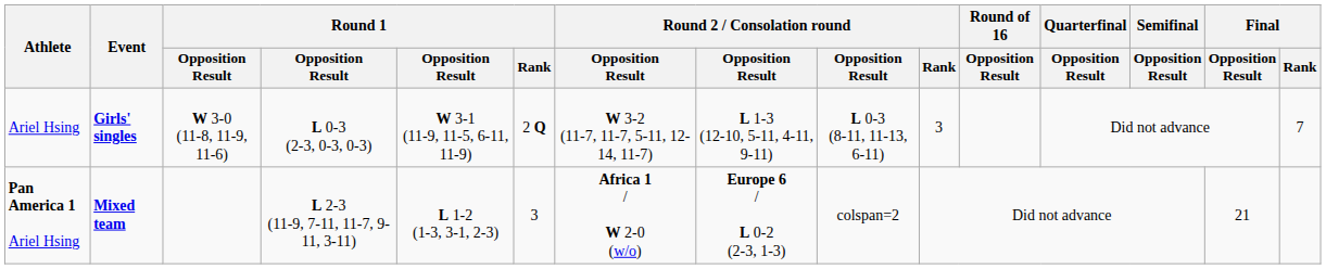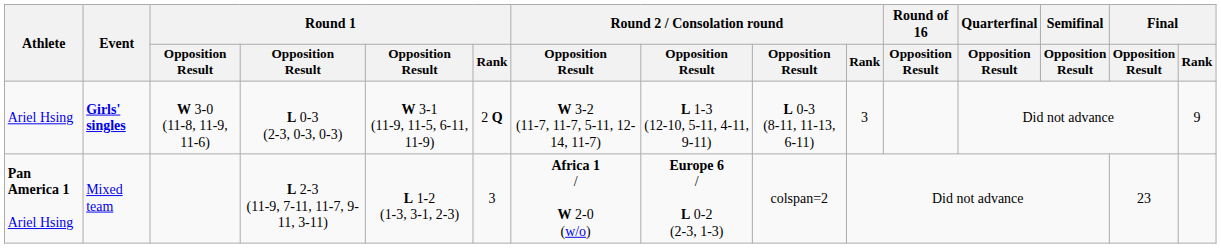Ariel Hsing | Final / Rank: 7 -> 9
Pan America 1 Ariel Hsing | Event: bold -> normal
Pan America 1 Ariel Hsing | Final / Opposition Result: 21 -> 23
